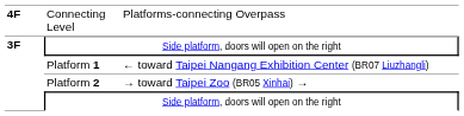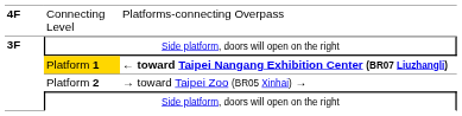Platform 1 | column 2: no background -> gold background
Platform 1 | column 3: normal -> bold
